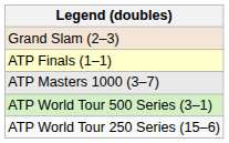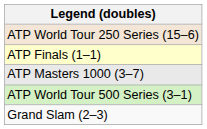row 2 | column 1: Grand Slam (2–3) -> ATP World Tour 250 Series (15–6)
row 6 | column 1: ATP World Tour 250 Series (15–6) -> Grand Slam (2–3)
